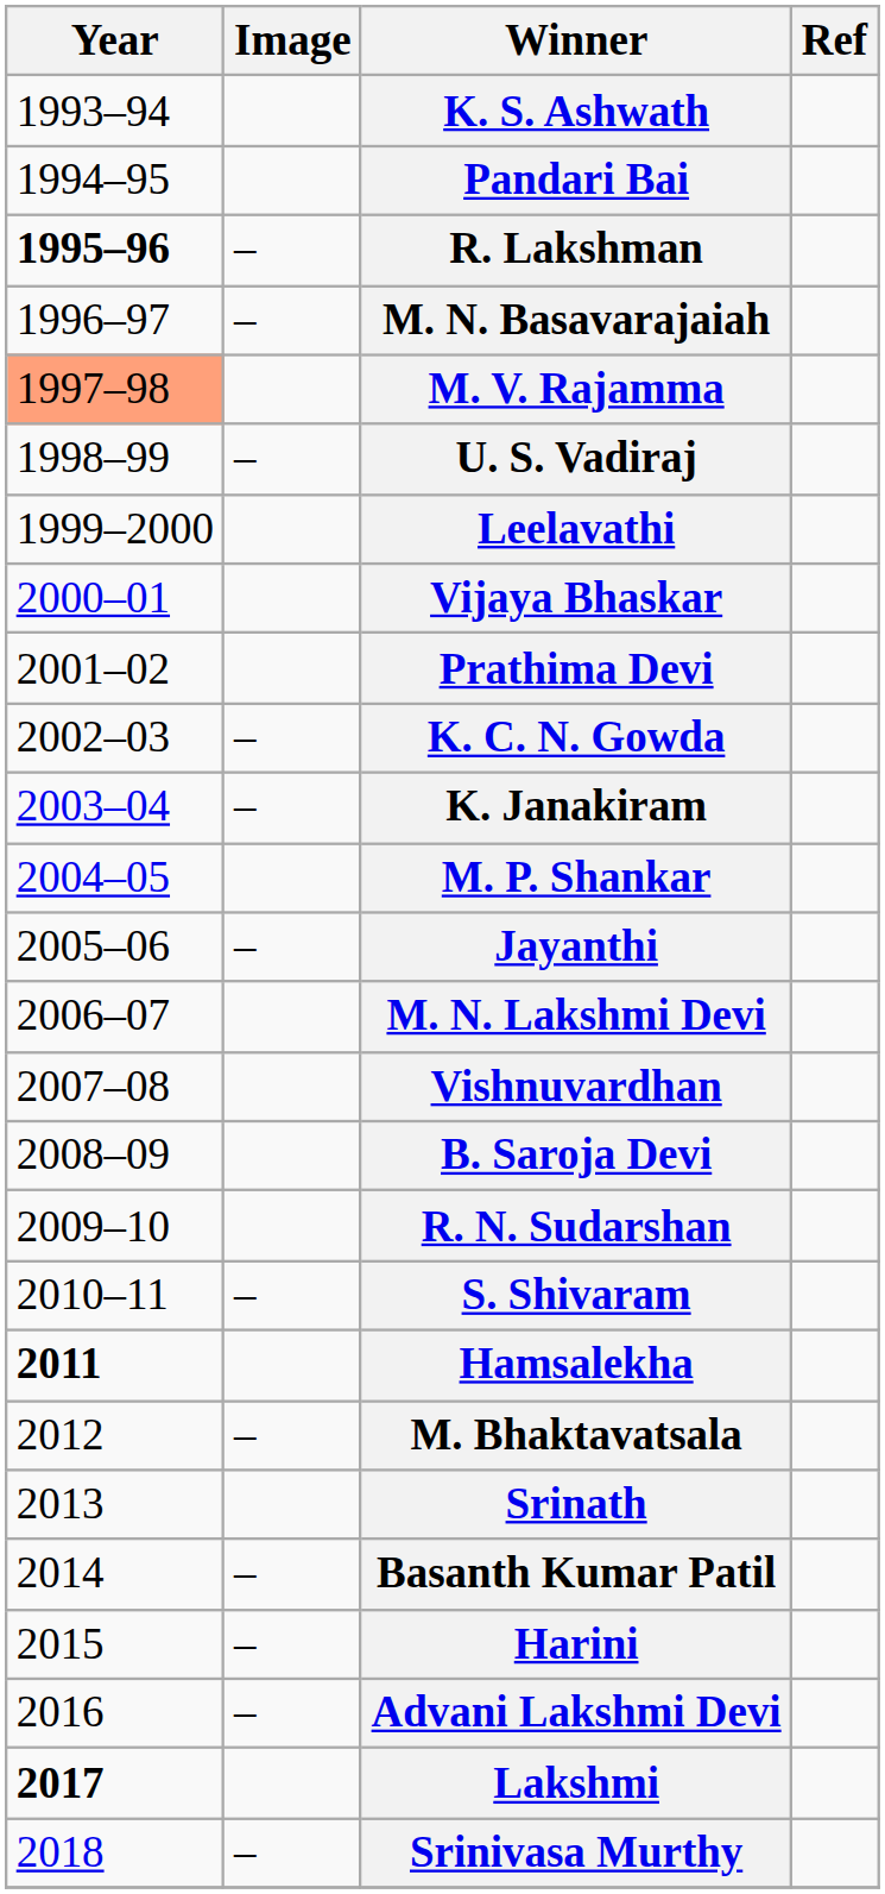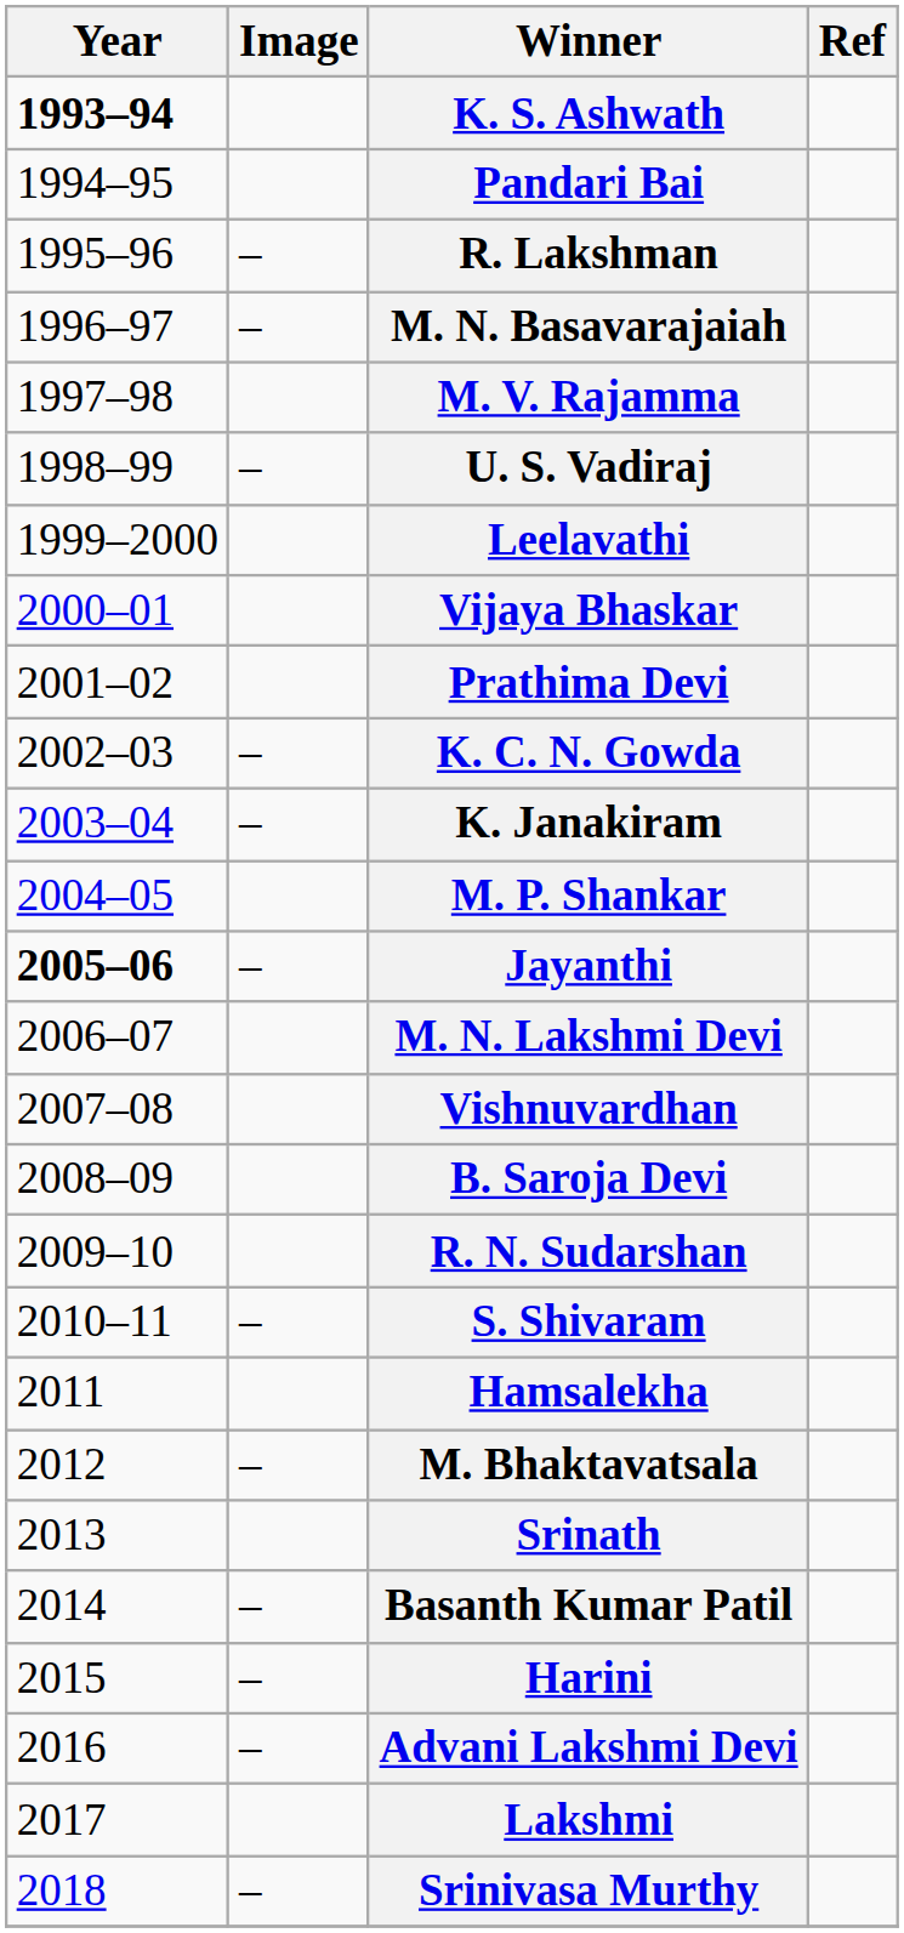K. S. Ashwath | Year: normal -> bold
R. Lakshman | Year: bold -> normal
M. V. Rajamma | Year: lightsalmon background -> no background
Jayanthi | Year: normal -> bold
Hamsalekha | Year: bold -> normal
Lakshmi | Year: bold -> normal
